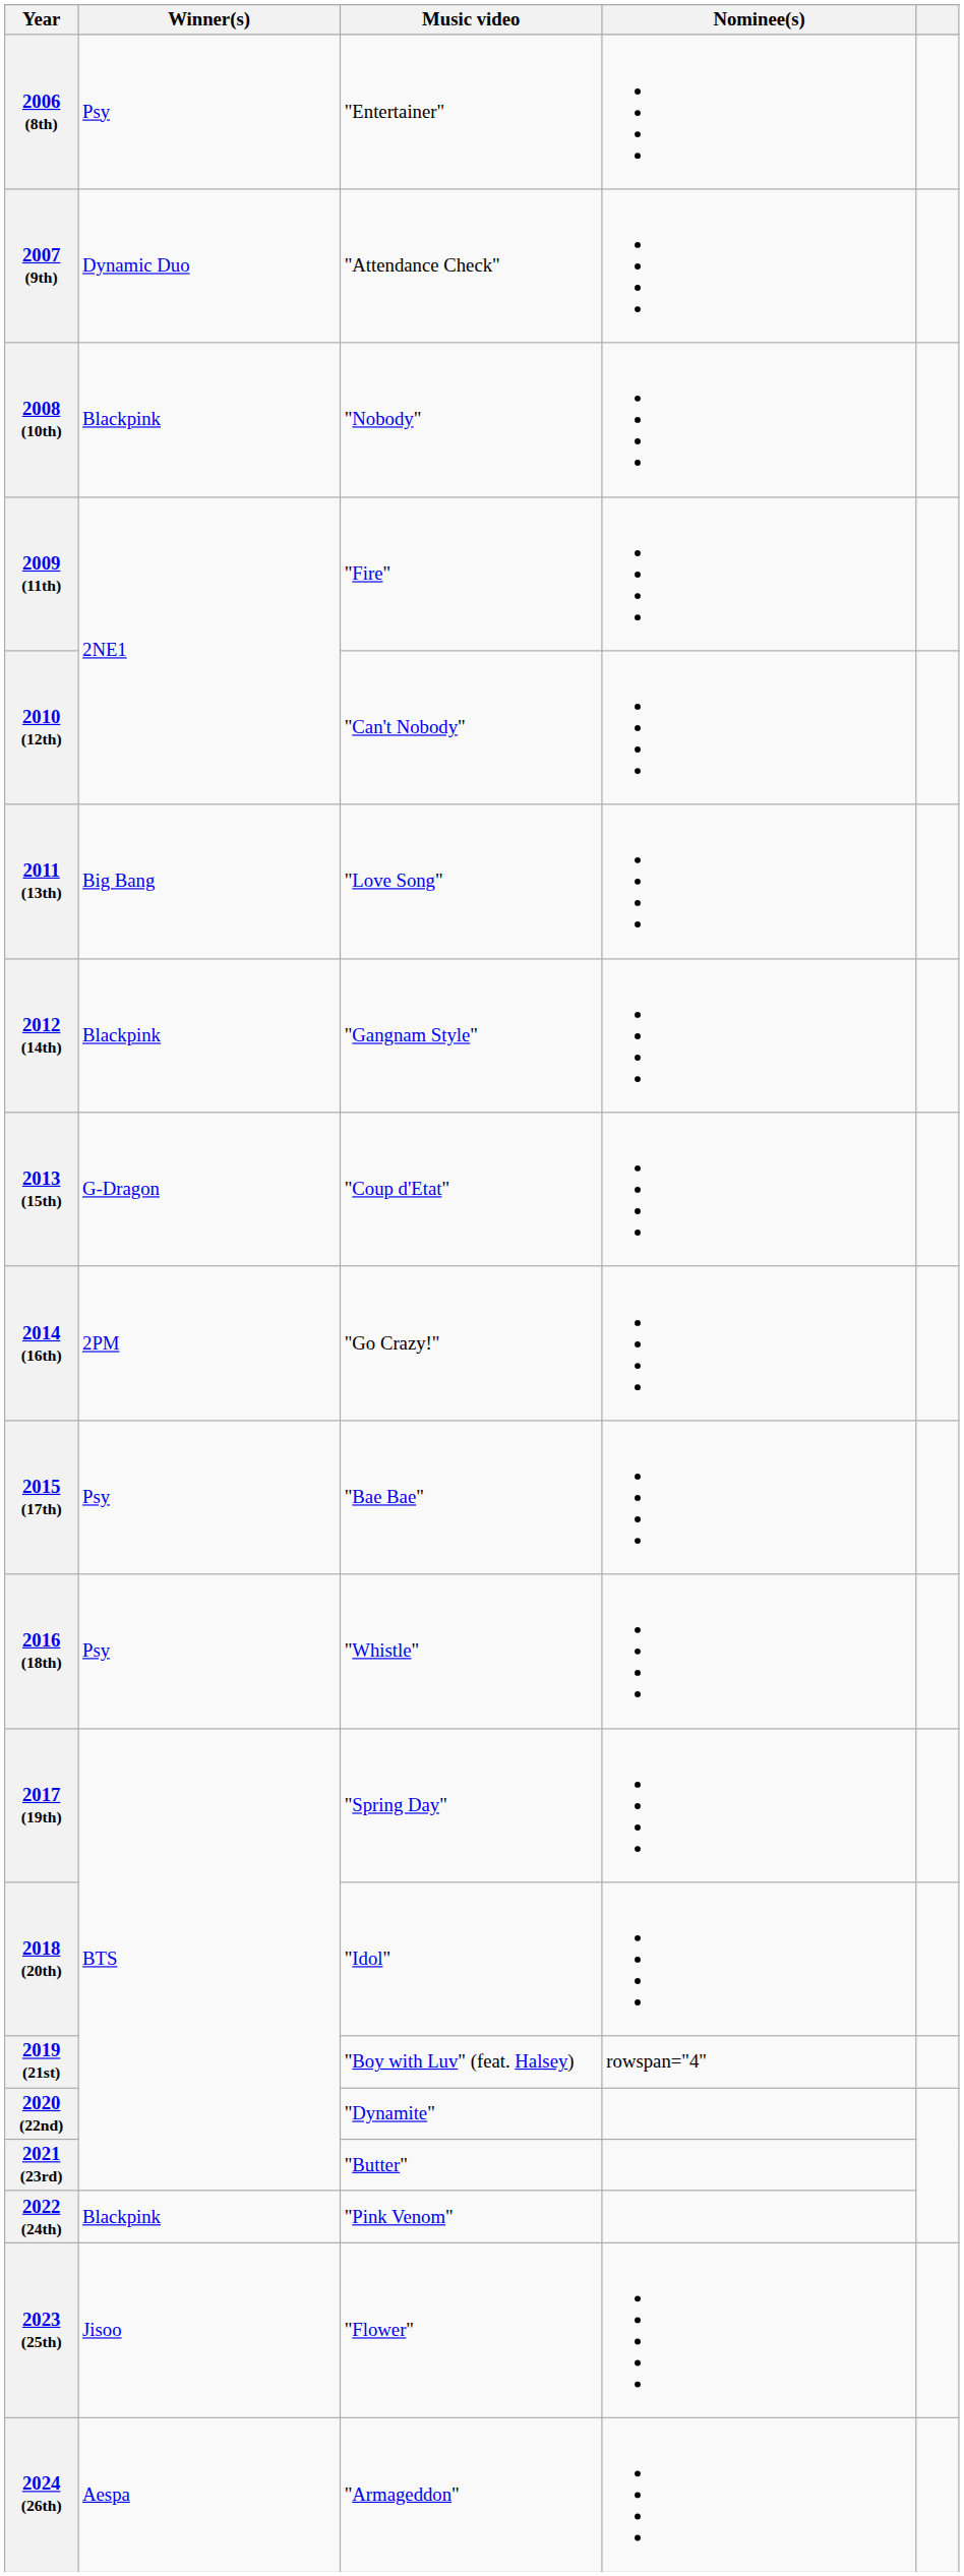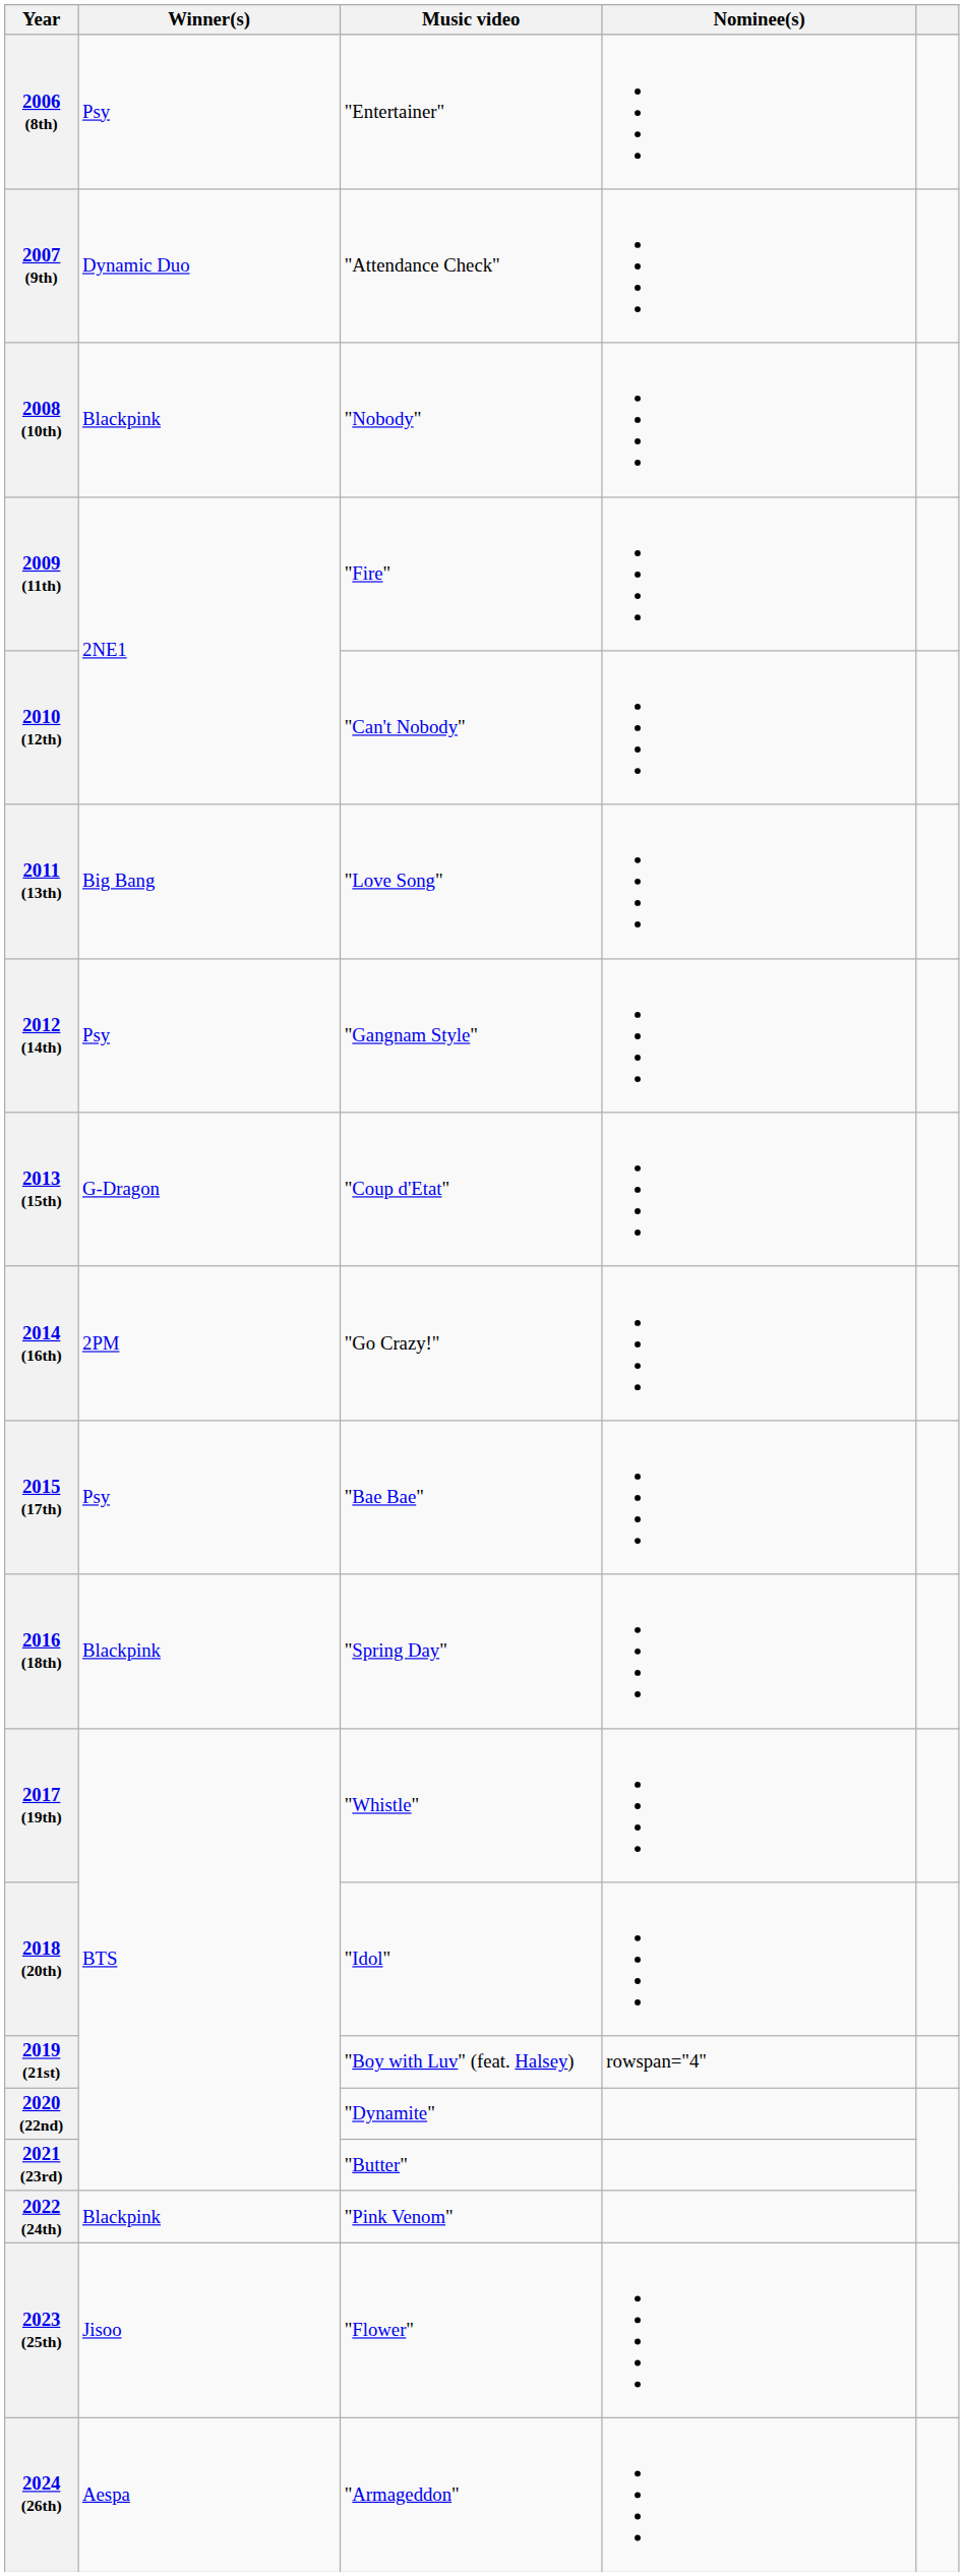2012 (14th) | Winner(s): Blackpink -> Psy
2016 (18th) | Winner(s): Psy -> Blackpink
2016 (18th) | Music video: "Whistle" -> "Spring Day"
2017 (19th) | Music video: "Spring Day" -> "Whistle"
